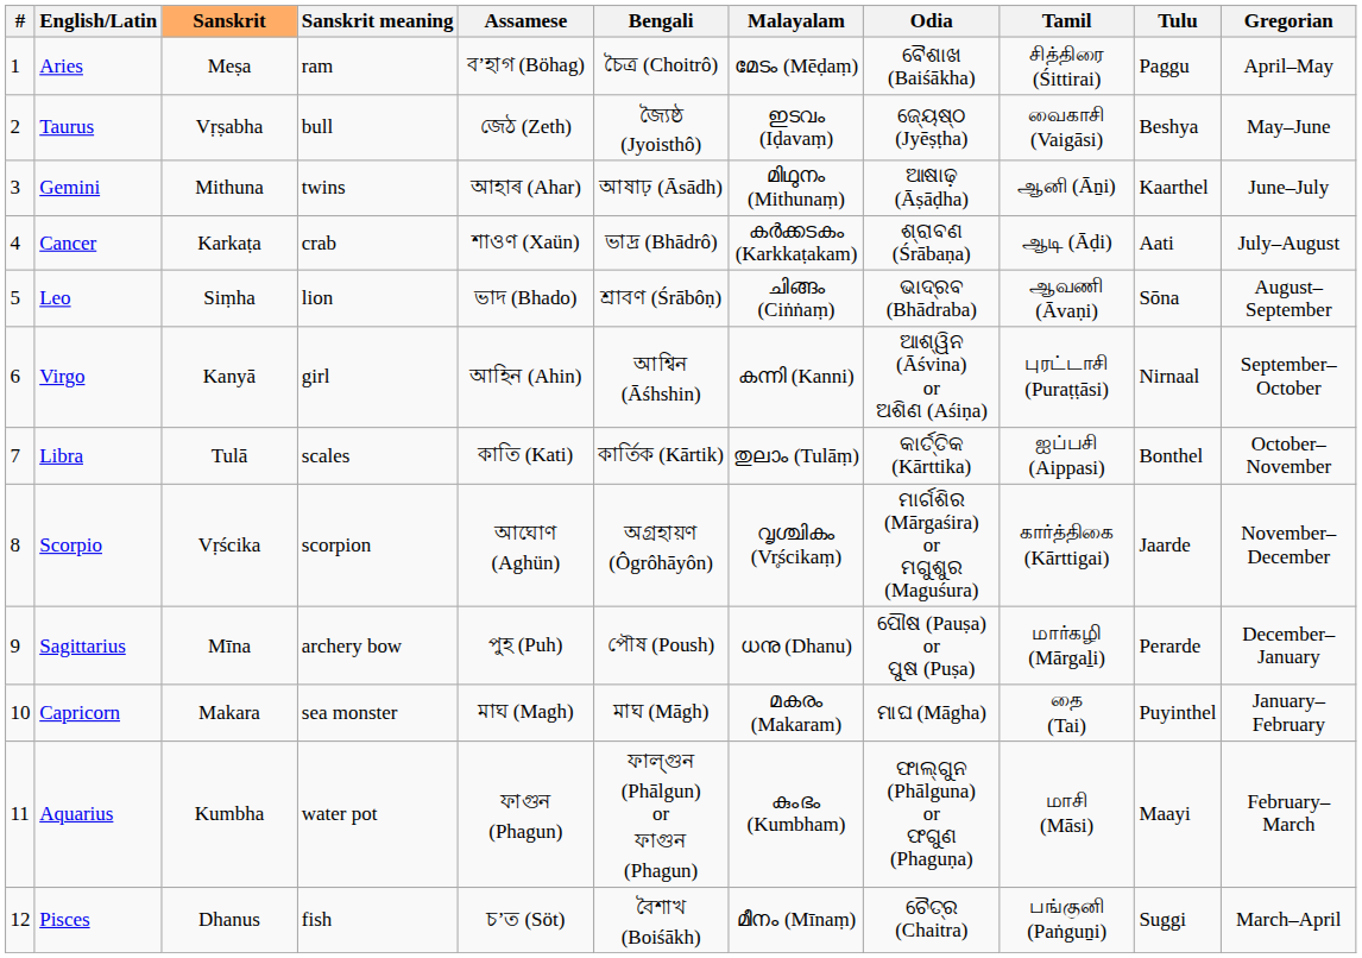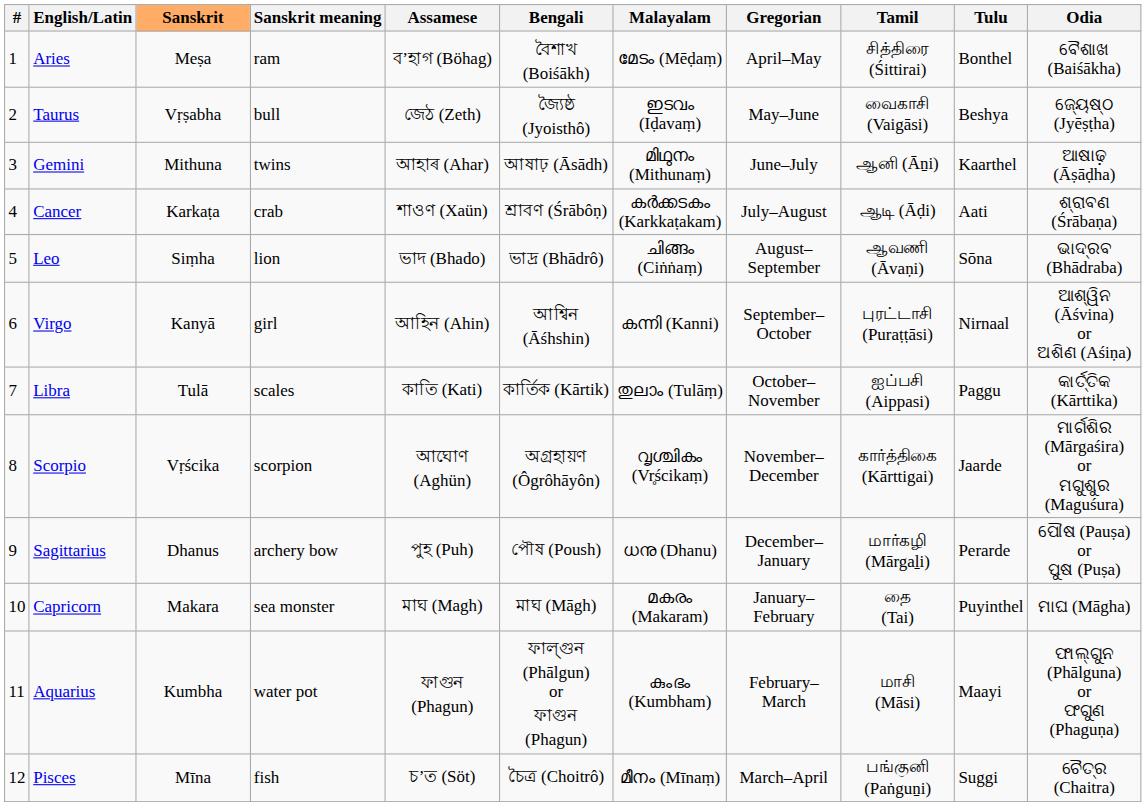columns swapped: Odia <-> Gregorian
Aries | Bengali: চৈত্র (Choitrô) -> বৈশাখ (Boiśākh)
Aries | Tulu: Paggu -> Bonthel
Cancer | Bengali: ভাদ্র (Bhādrô) -> শ্রাবণ (Śrābôṇ)
Leo | Bengali: শ্রাবণ (Śrābôṇ) -> ভাদ্র (Bhādrô)
Libra | Tulu: Bonthel -> Paggu
Sagittarius | Sanskrit: Mīna -> Dhanus
Pisces | Sanskrit: Dhanus -> Mīna
Pisces | Bengali: বৈশাখ (Boiśākh) -> চৈত্র (Choitrô)
